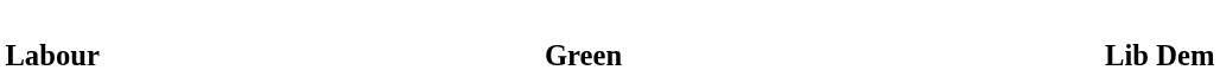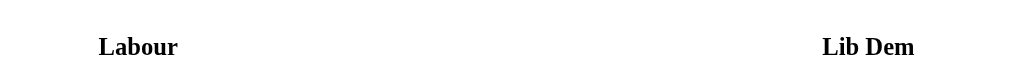- column: 14 | Green
